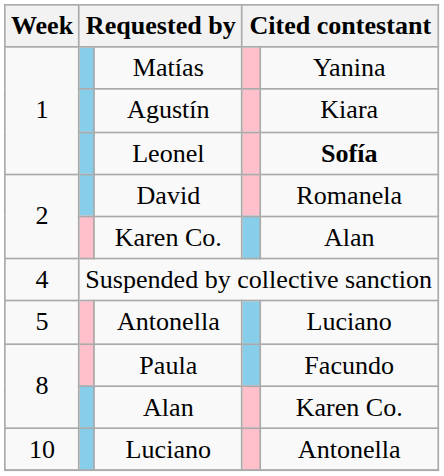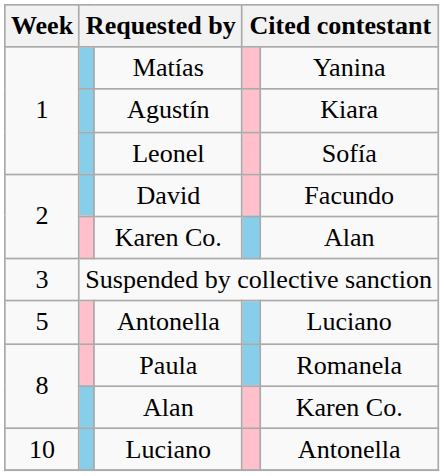Leonel | column 5: bold -> normal
David | column 5: Romanela -> Facundo
Suspended by collective sanction | Week: 4 -> 3
Paula | column 5: Facundo -> Romanela
